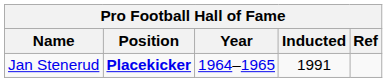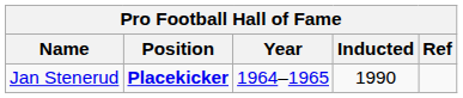Jan Stenerud | Inducted: 1991 -> 1990
